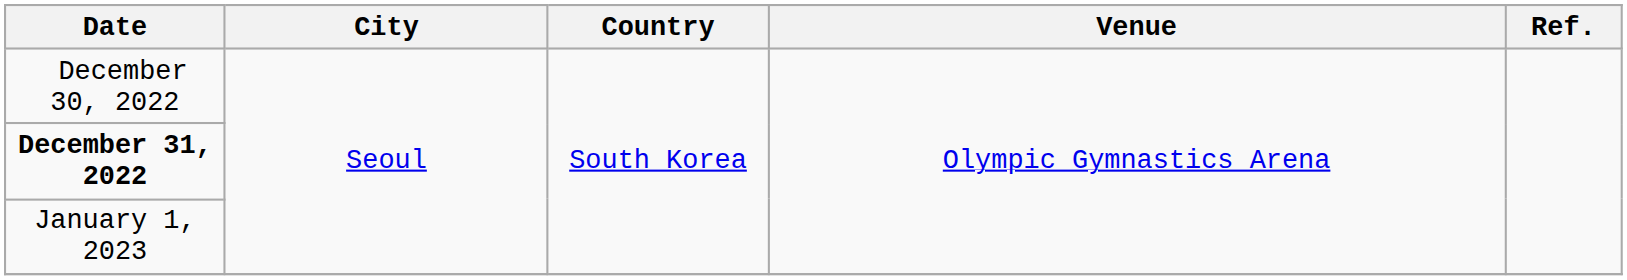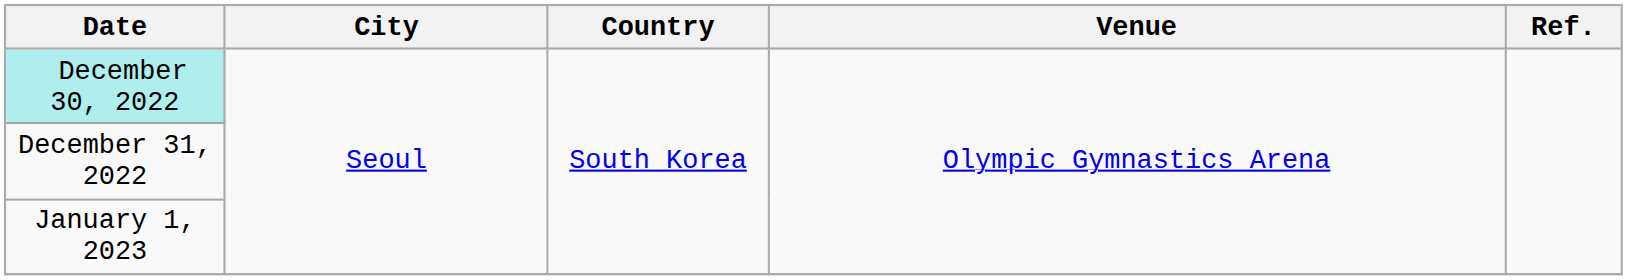December 30, 2022 | Date: no background -> paleturquoise background
December 31, 2022 | Date: bold -> normal
